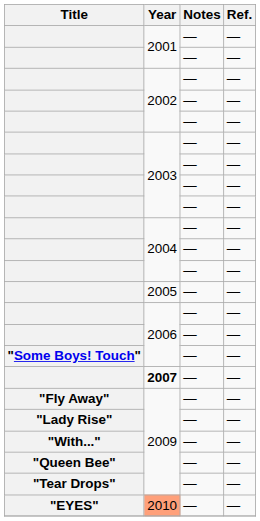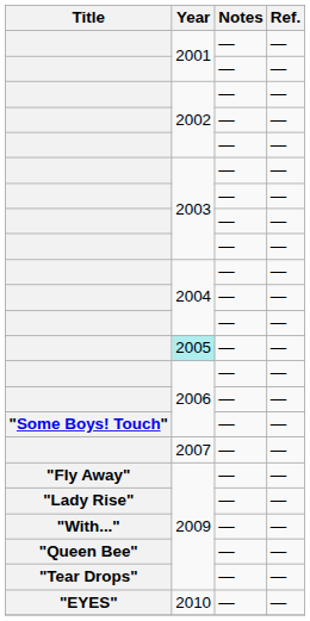2005 | Year: no background -> paleturquoise background
2007 | Year: bold -> normal
2010 | Year: lightsalmon background -> no background
